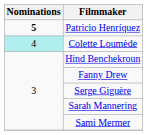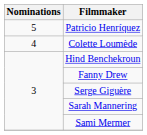Patricio Henríquez | Nominations: bold -> normal
Colette Loumède | Nominations: paleturquoise background -> no background
